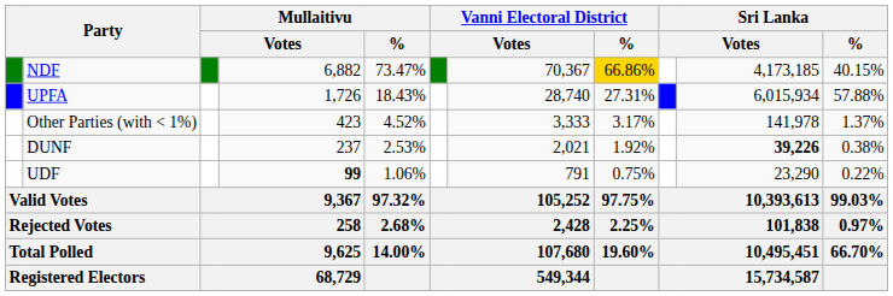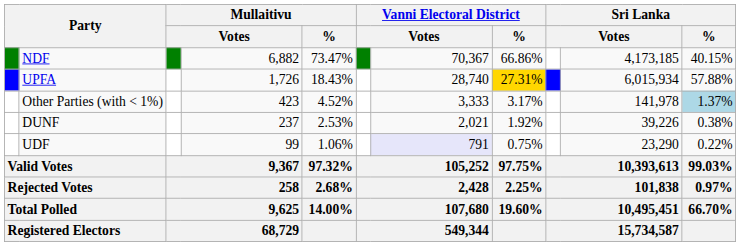NDF | Vanni Electoral District / %: gold background -> no background
UPFA | Vanni Electoral District / %: no background -> gold background
Other Parties (with < 1%) | Sri Lanka / %: no background -> lightblue background
DUNF | column 10: bold -> normal
UDF | column 4: bold -> normal
UDF | column 7: no background -> lavender background
